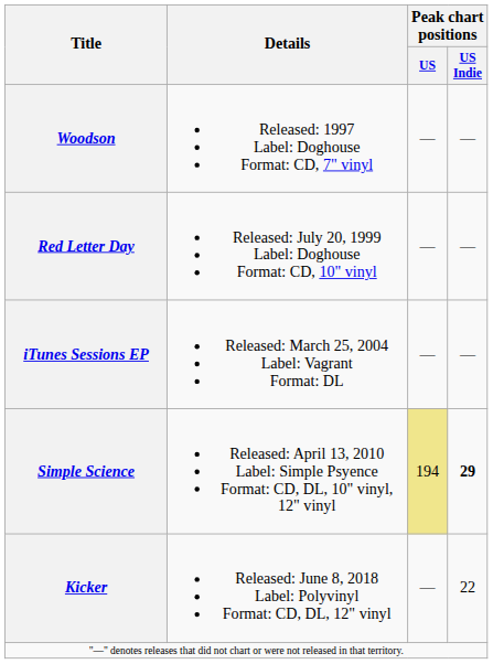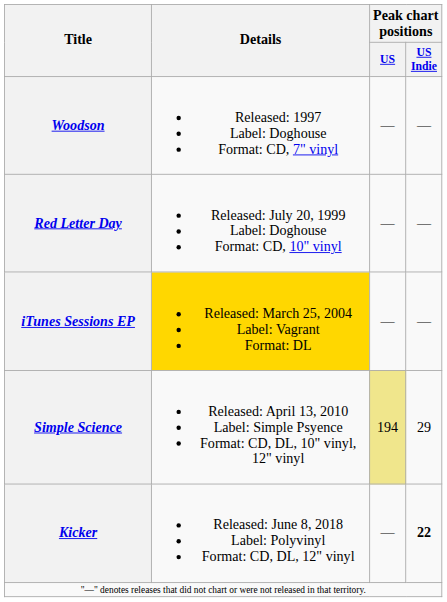iTunes Sessions EP | Details: no background -> gold background
Simple Science | Peak chart positions / US Indie: bold -> normal
Kicker | Peak chart positions / US Indie: normal -> bold
